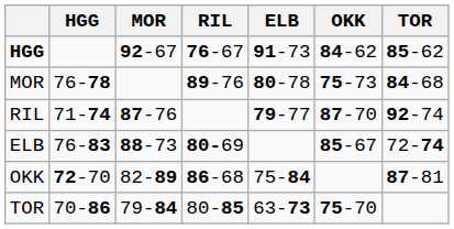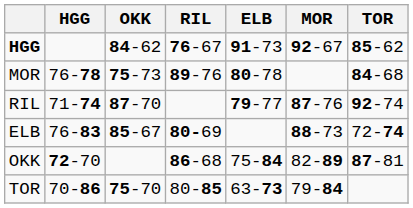columns swapped: MOR <-> OKK
